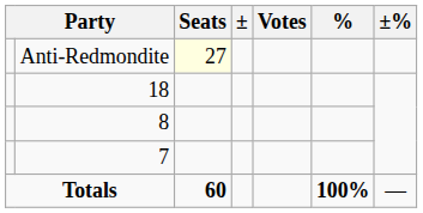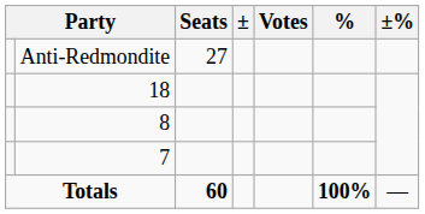Anti-Redmondite | Seats: lightyellow background -> no background
